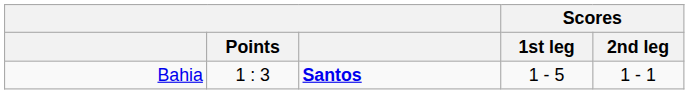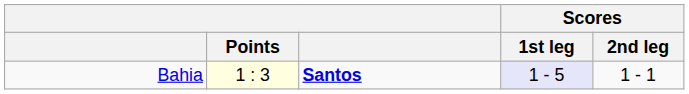Bahia | Points: no background -> lightyellow background
Bahia | Scores / 1st leg: no background -> lavender background
